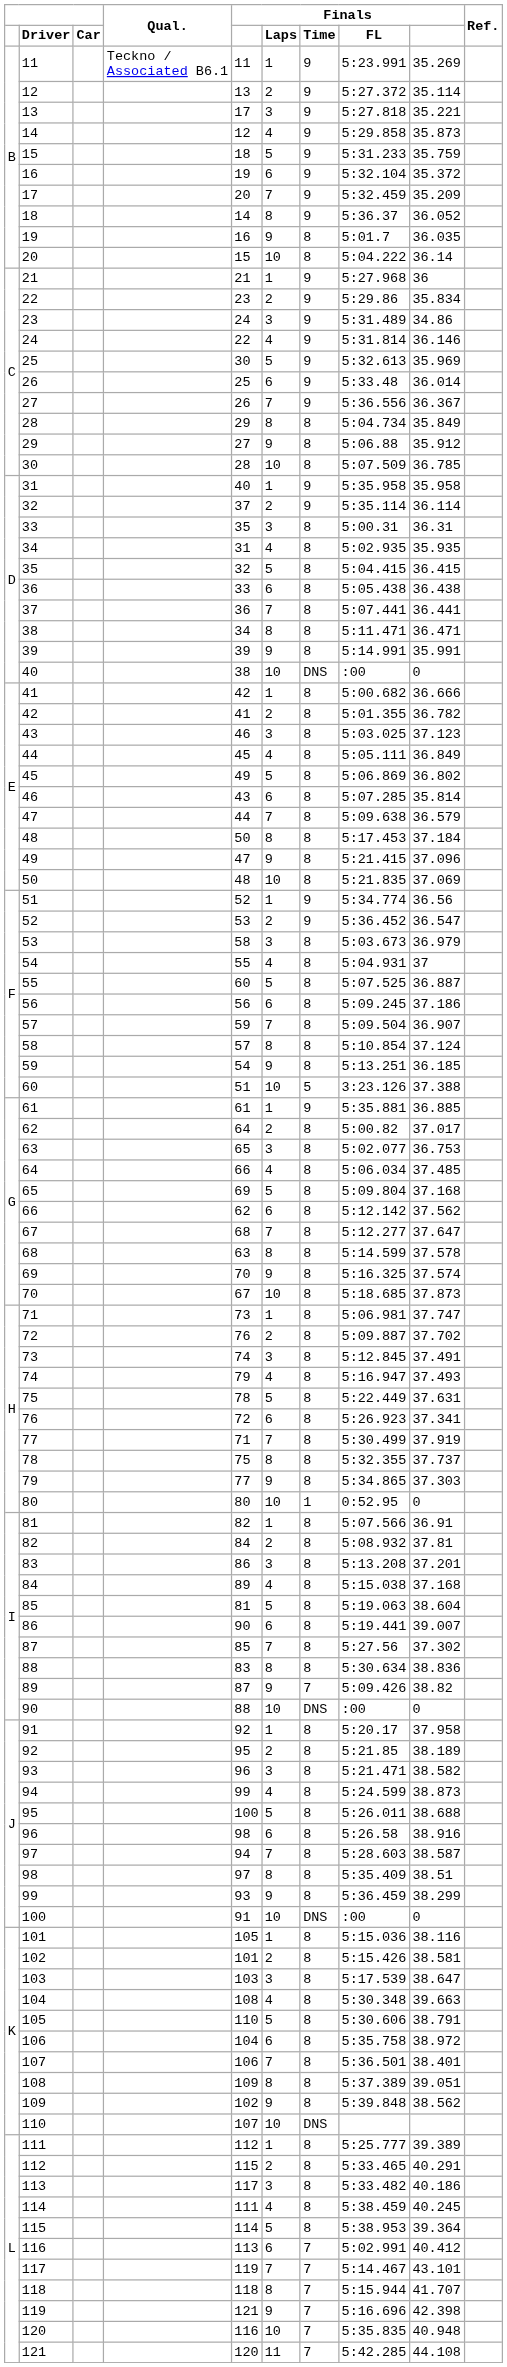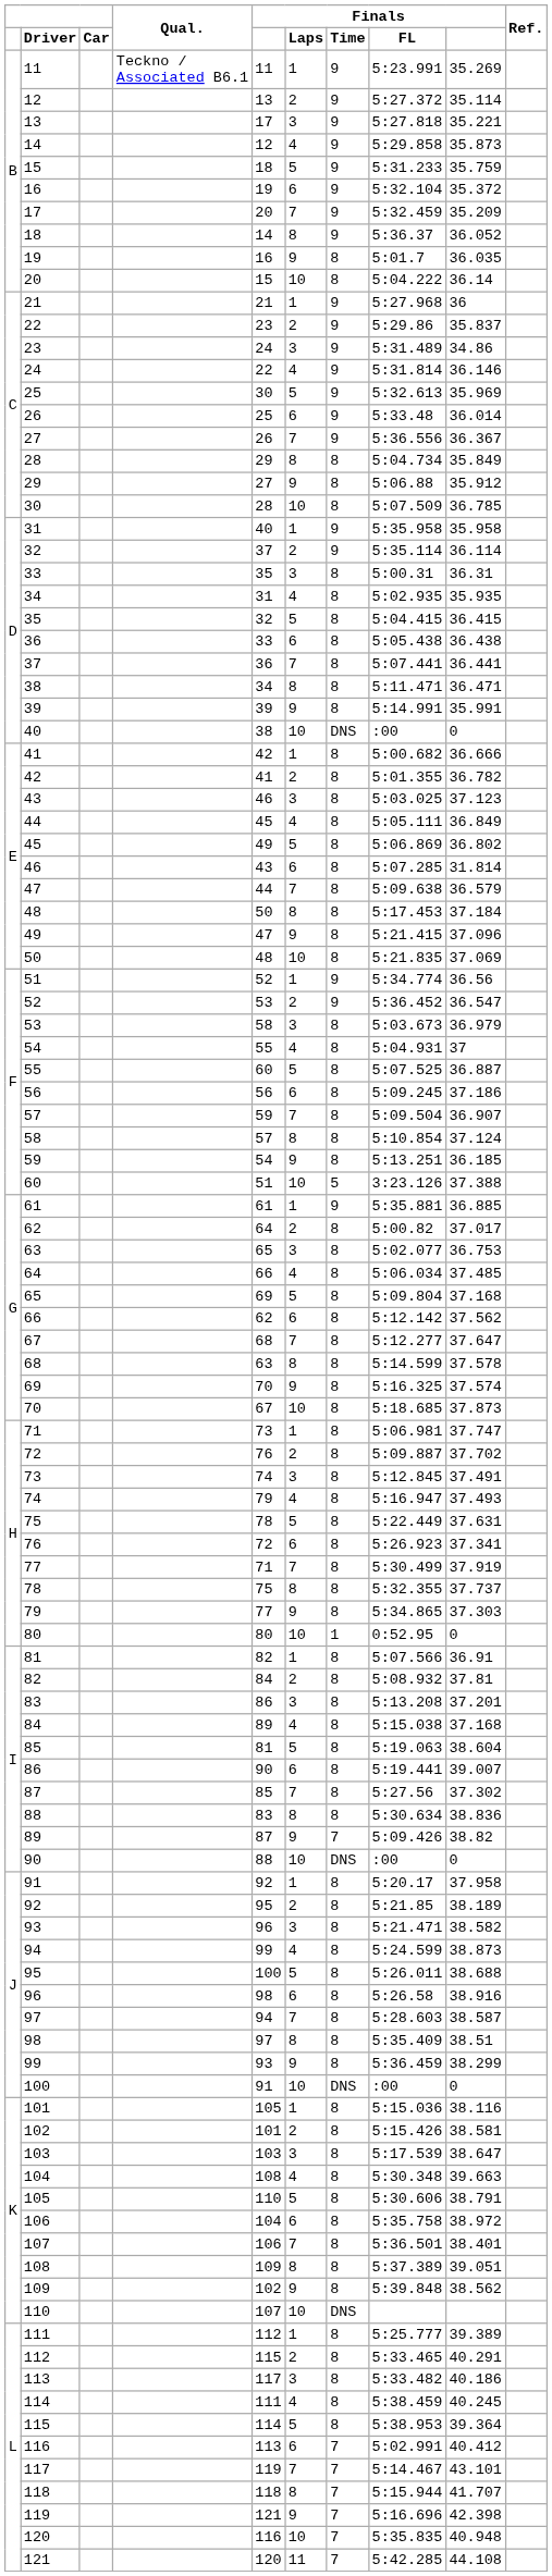row 14 | column 9: 35.834 -> 35.837
row 38 | column 9: 35.814 -> 31.814
